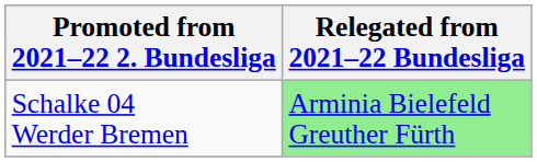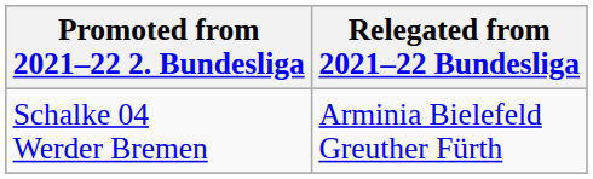Schalke 04 Werder Bremen | Relegated from 2021–22 Bundesliga: lightgreen background -> no background
